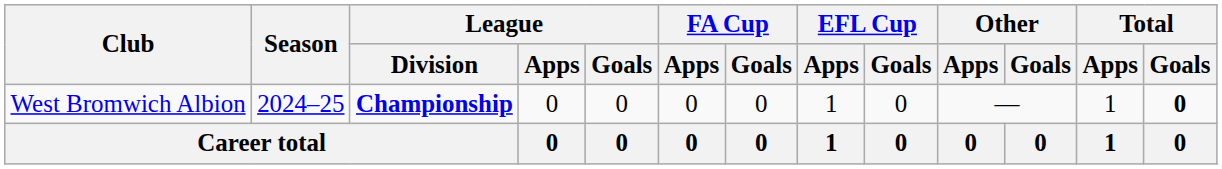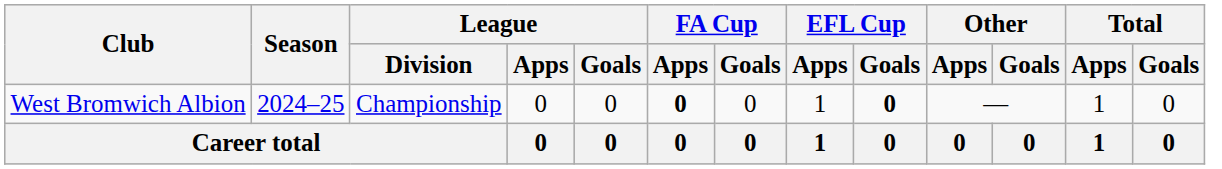West Bromwich Albion | League / Division: bold -> normal
West Bromwich Albion | FA Cup / Apps: normal -> bold
West Bromwich Albion | EFL Cup / Goals: normal -> bold
West Bromwich Albion | Total / Goals: bold -> normal
